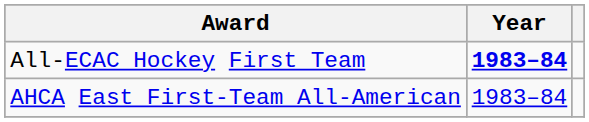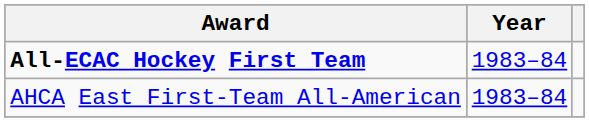row 2 | Award: normal -> bold
row 2 | Year: bold -> normal
